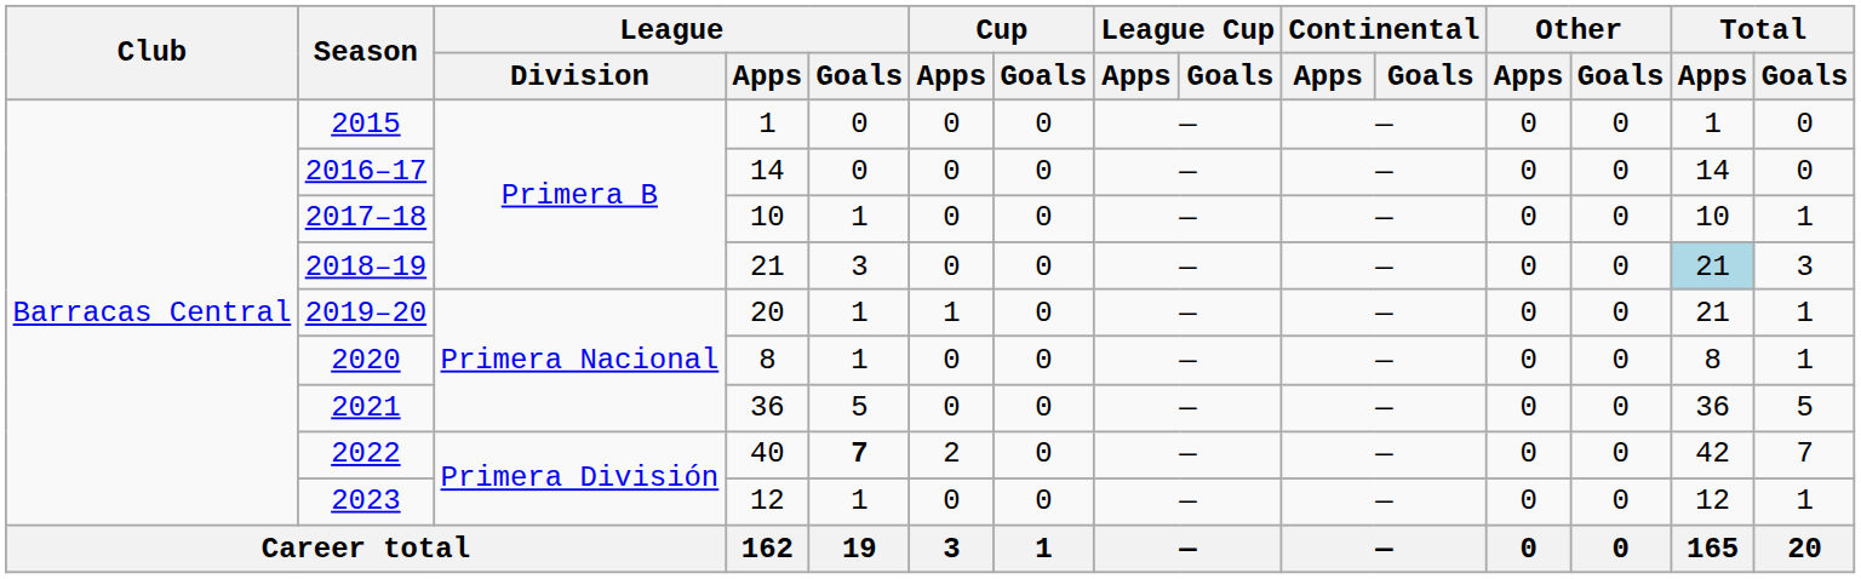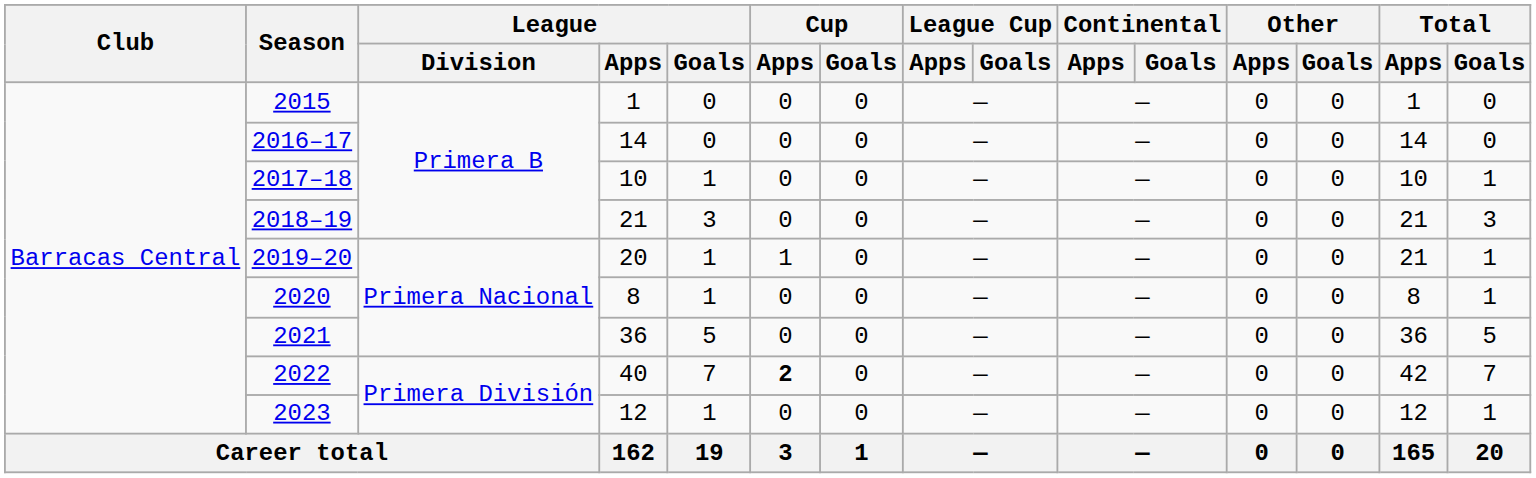2018–19 | Total / Apps: lightblue background -> no background
2022 | League / Goals: bold -> normal
2022 | Cup / Apps: normal -> bold
